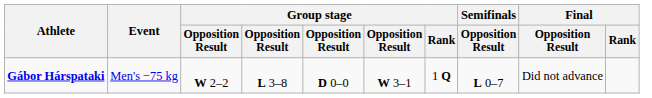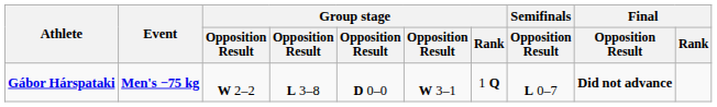Gábor Hárspataki | Event: normal -> bold
Gábor Hárspataki | Final / Opposition Result: normal -> bold
